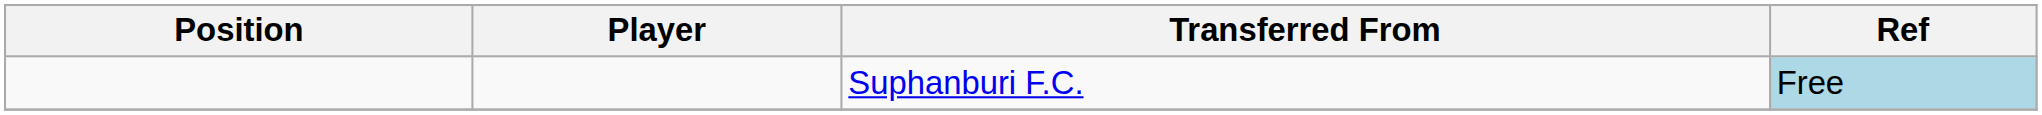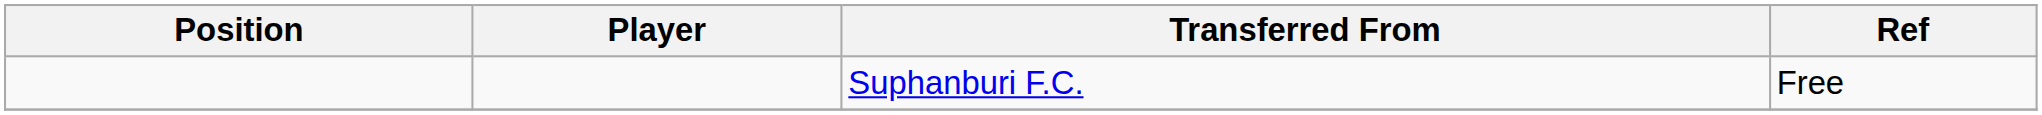Suphanburi F.C. | Ref: lightblue background -> no background
